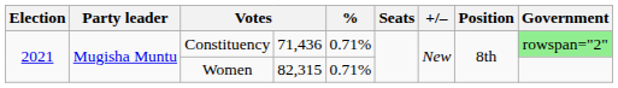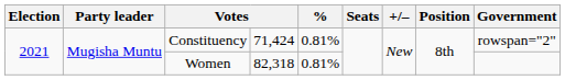Constituency | column 4: 71,436 -> 71,424
Constituency | %: 0.71% -> 0.81%
Constituency | Government: lightgreen background -> no background
Women | column 4: 82,315 -> 82,318
Women | %: 0.71% -> 0.81%
